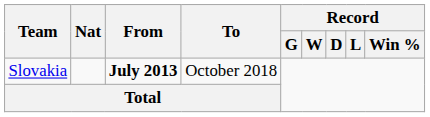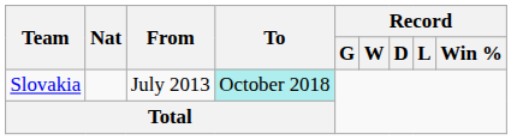Slovakia | From: bold -> normal
Slovakia | To: no background -> paleturquoise background
